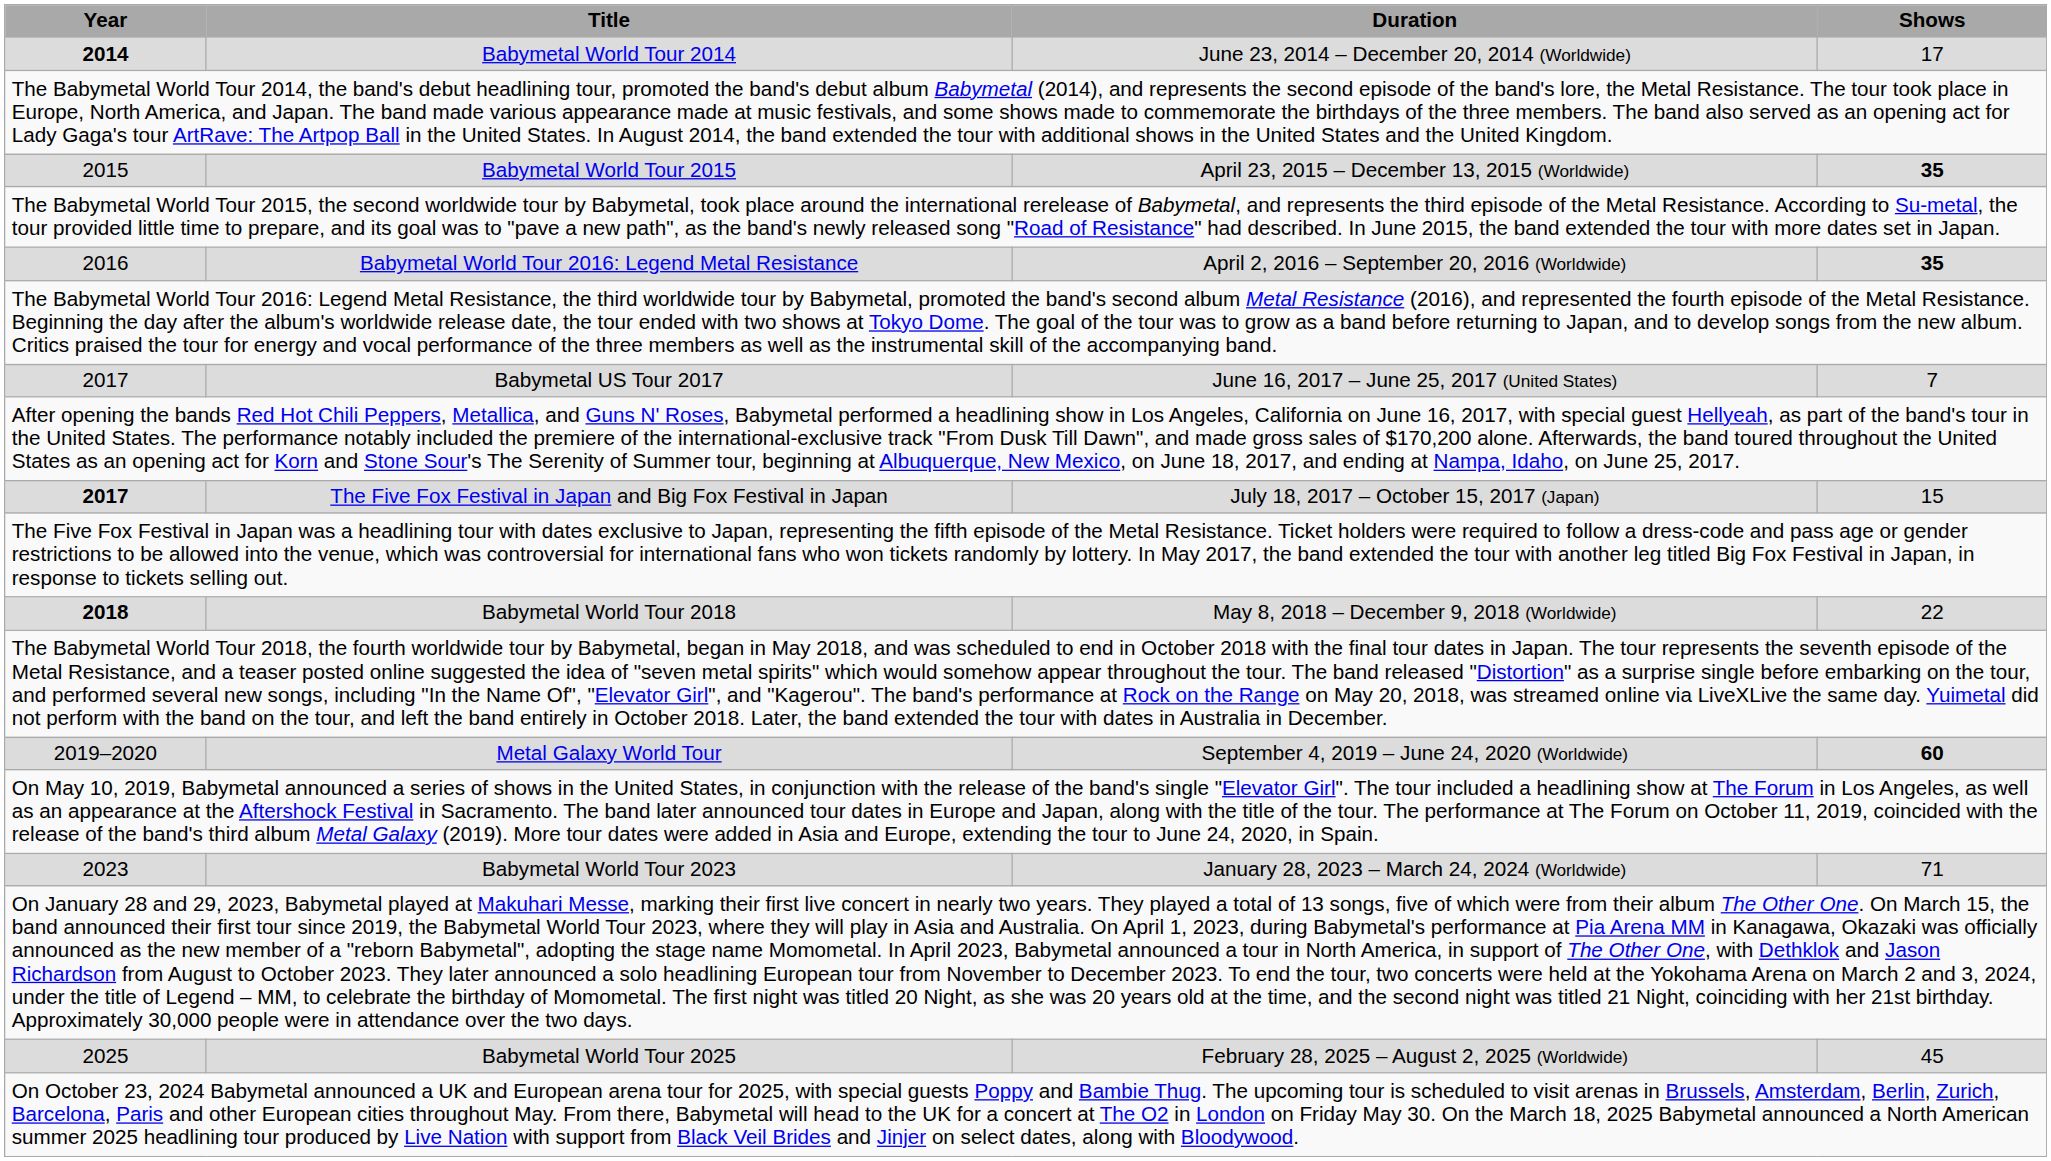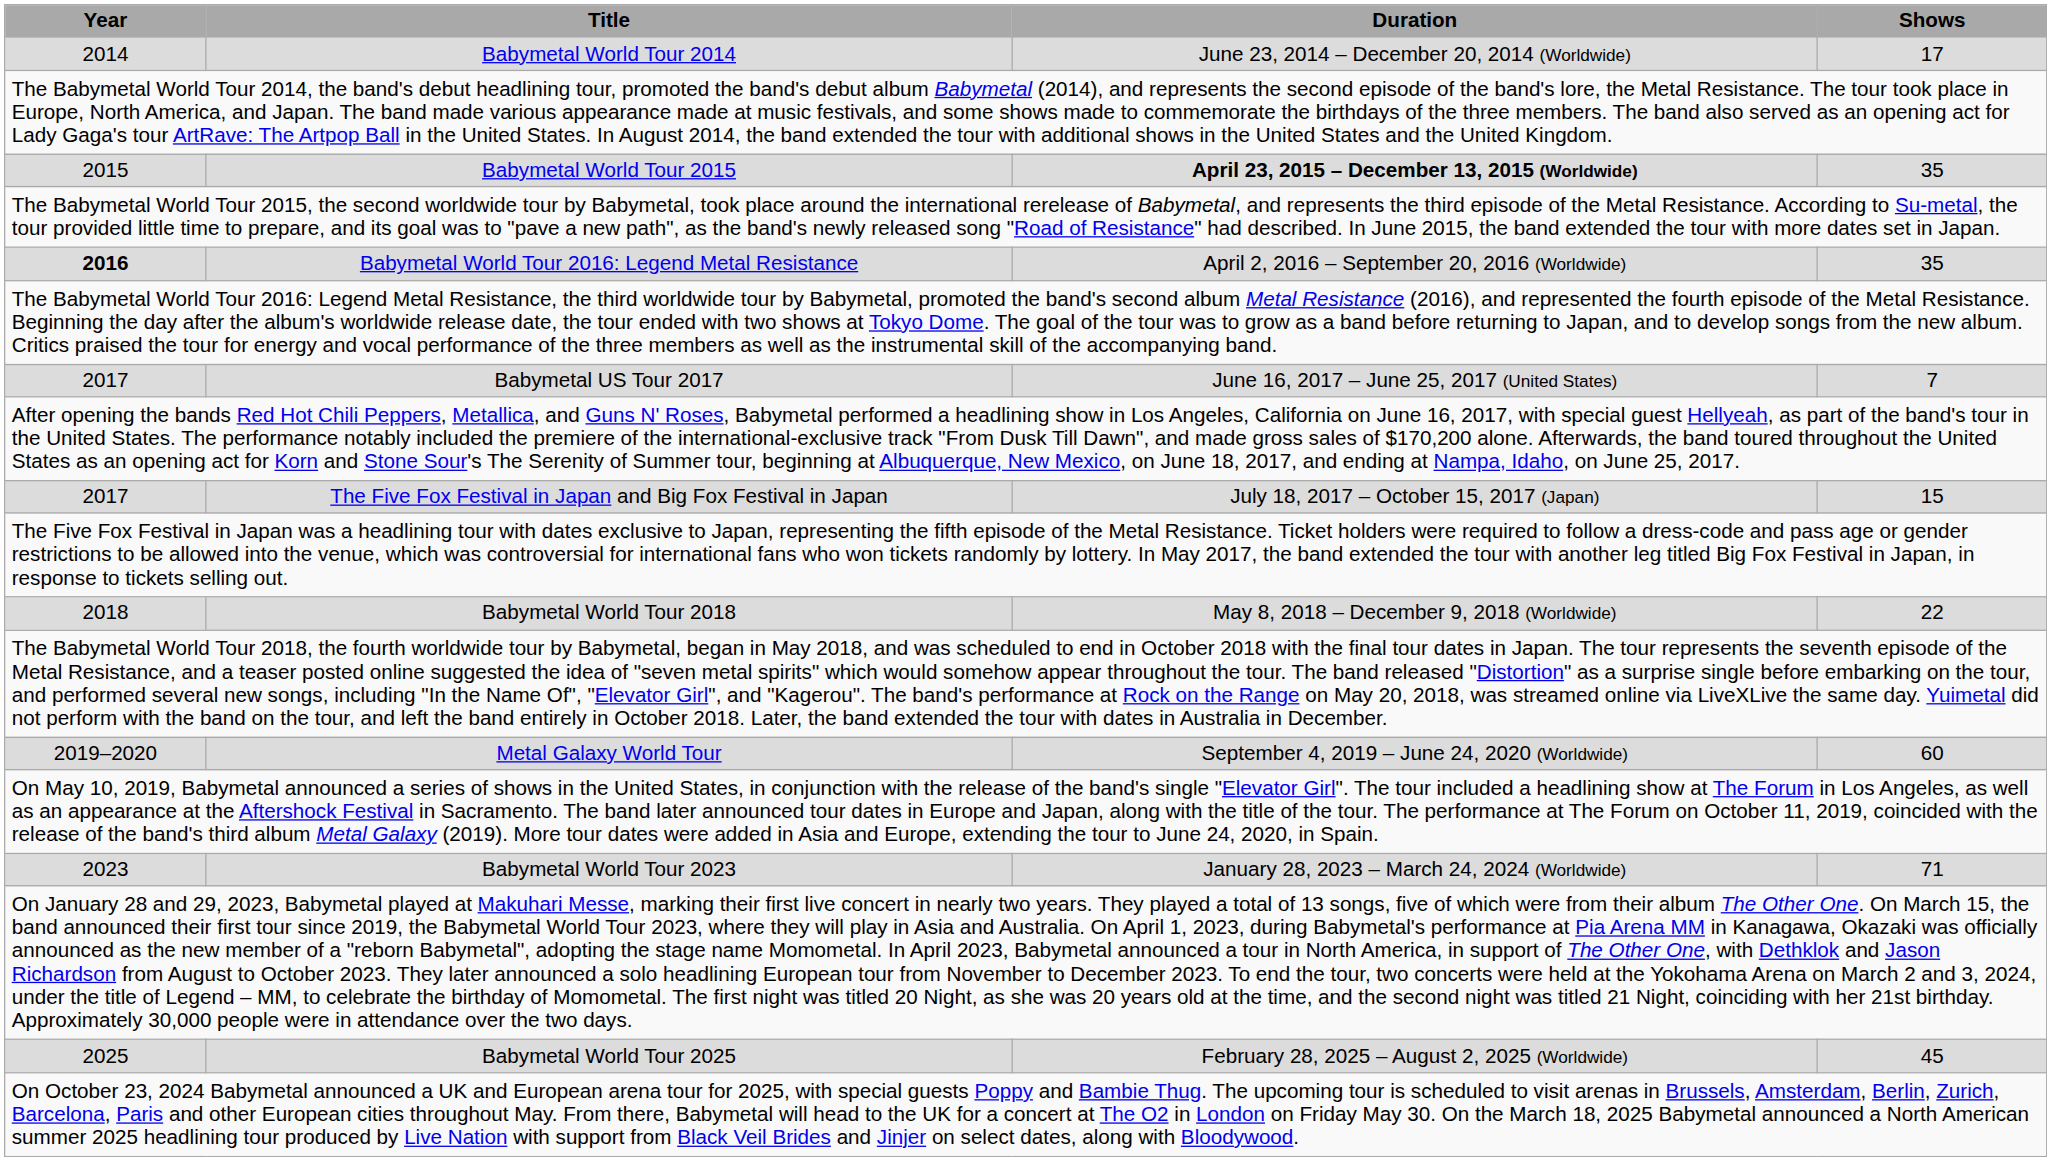Babymetal World Tour 2014 | Year: bold -> normal
Babymetal World Tour 2015 | Duration: normal -> bold
Babymetal World Tour 2015 | Shows: bold -> normal
Babymetal World Tour 2016: Legend Metal Resistance | Year: normal -> bold
Babymetal World Tour 2016: Legend Metal Resistance | Shows: bold -> normal
The Five Fox Festival in Japan and Big Fox Festival in Japan | Year: bold -> normal
Babymetal World Tour 2018 | Year: bold -> normal
Metal Galaxy World Tour | Shows: bold -> normal
